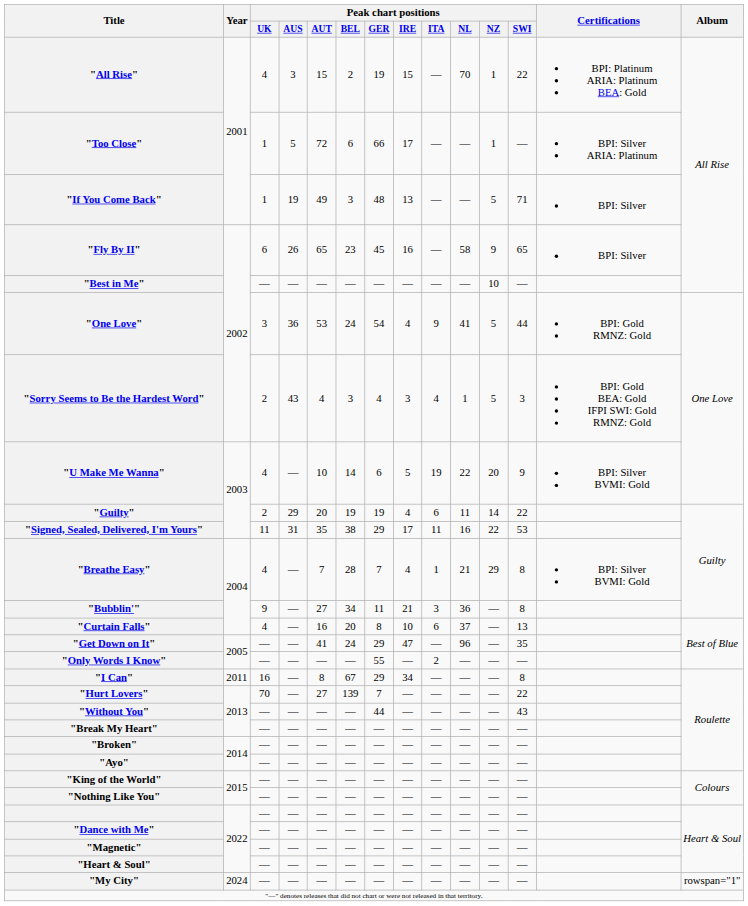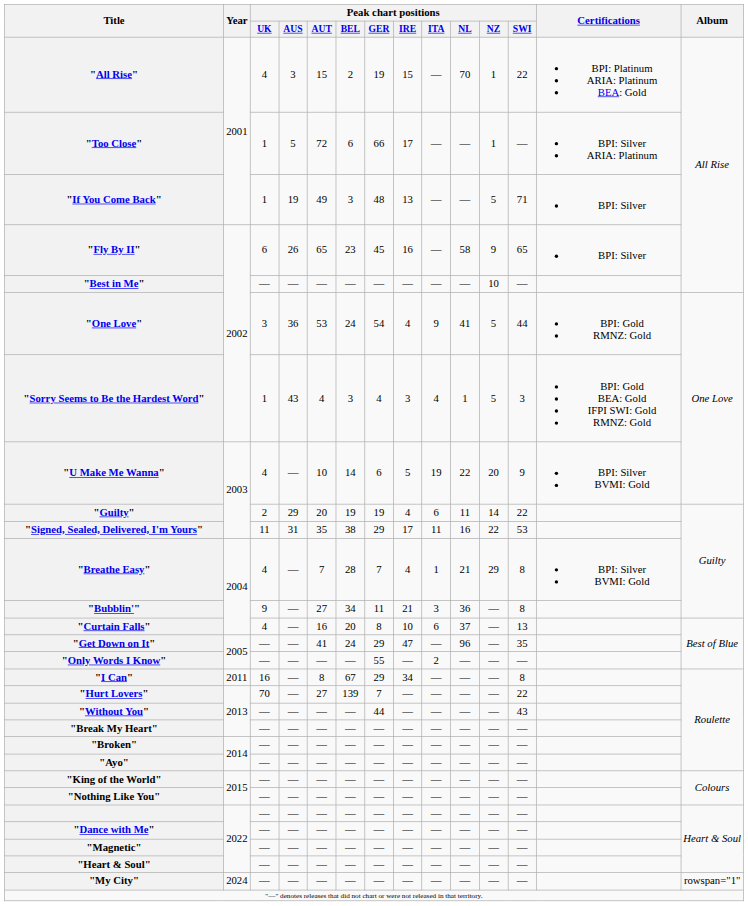"Sorry Seems to Be the Hardest Word" | Peak chart positions / UK: 2 -> 1
